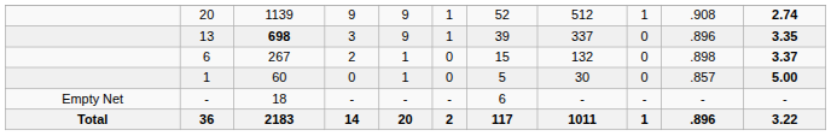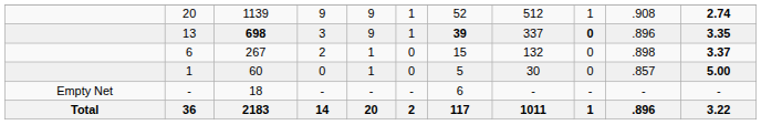13 | column 7: normal -> bold
13 | column 9: normal -> bold
